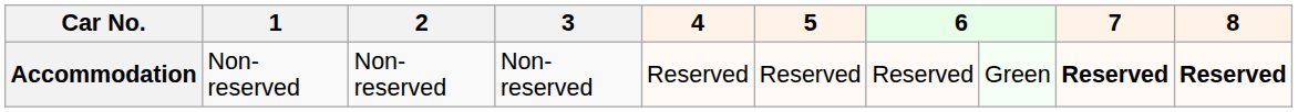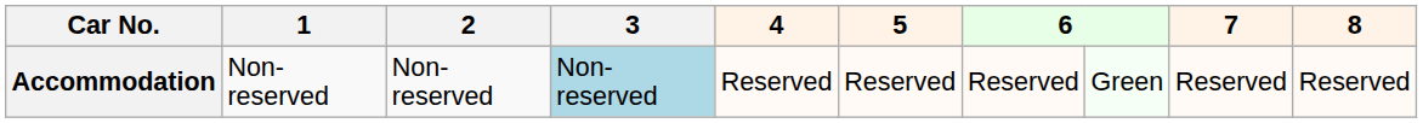Accommodation | 3: no background -> lightblue background
Accommodation | 7: bold -> normal
Accommodation | 8: bold -> normal
